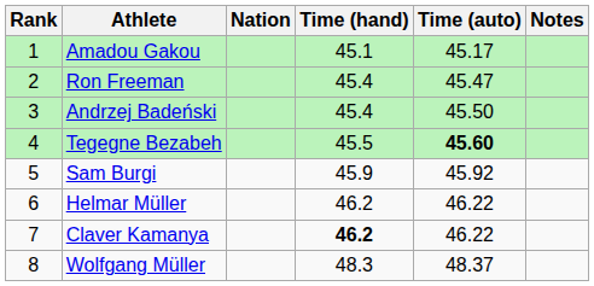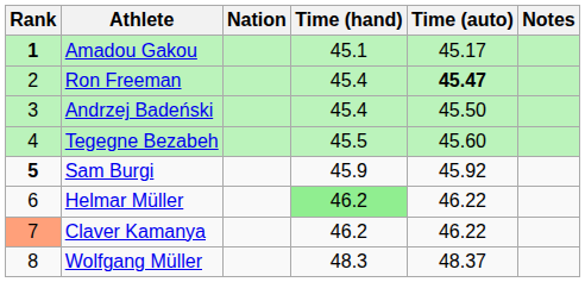Amadou Gakou | Rank: normal -> bold
Ron Freeman | Time (auto): normal -> bold
Tegegne Bezabeh | Time (auto): bold -> normal
Sam Burgi | Rank: normal -> bold
Helmar Müller | Time (hand): no background -> lightgreen background
Claver Kamanya | Rank: no background -> lightsalmon background
Claver Kamanya | Time (hand): bold -> normal
